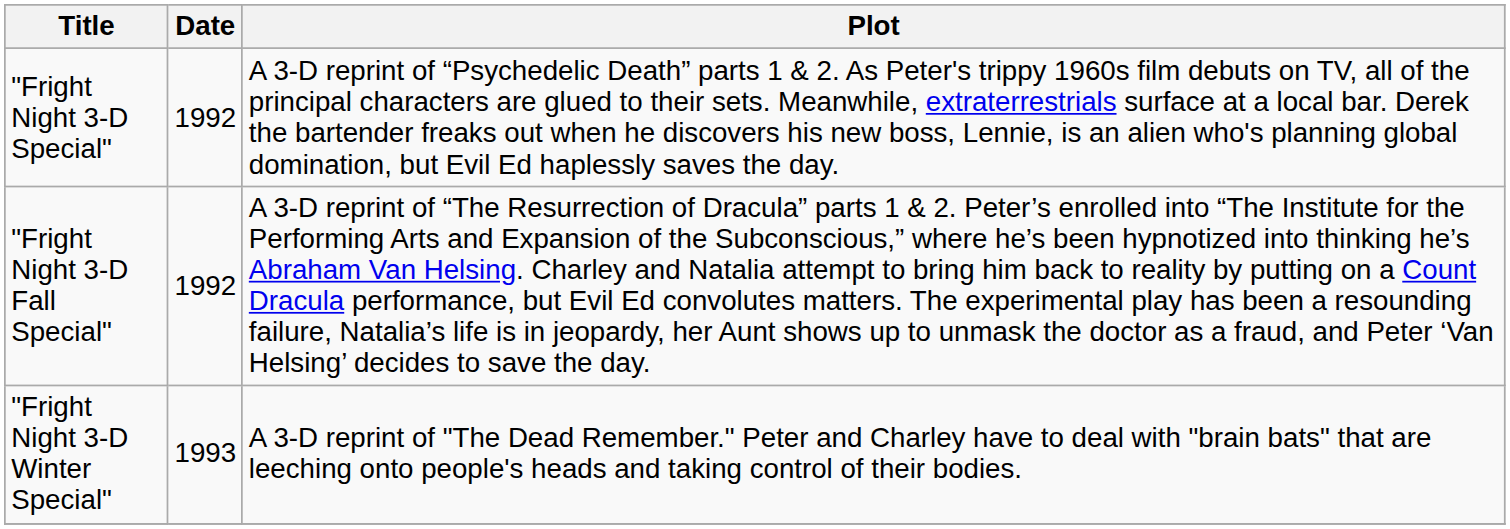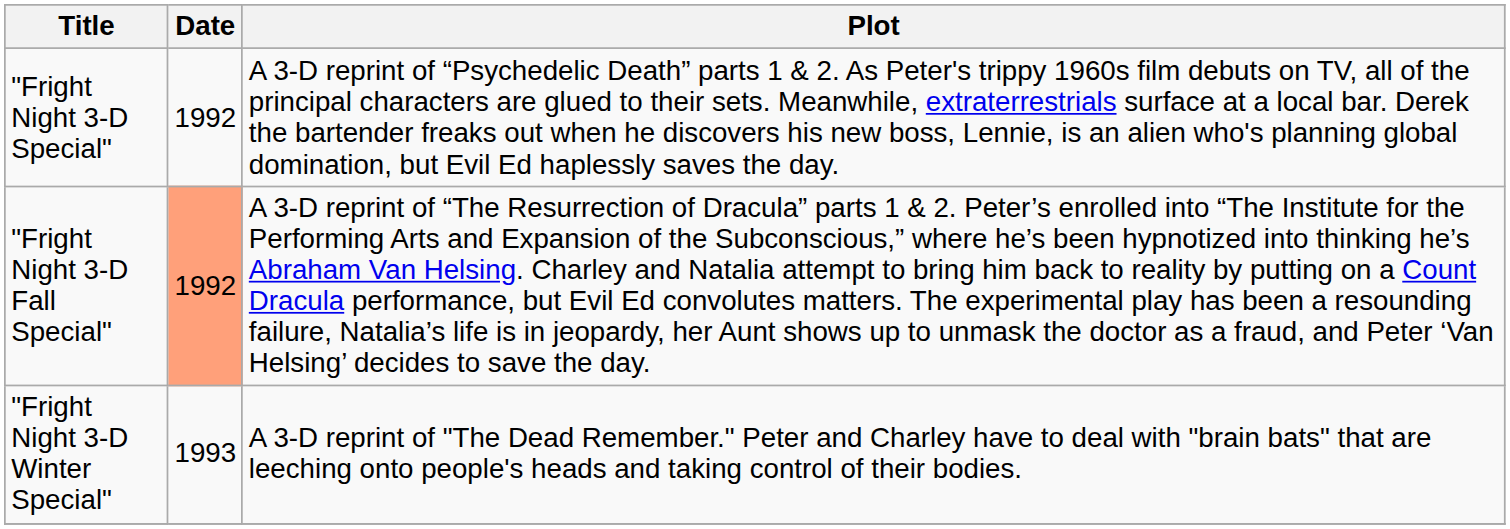"Fright Night 3-D Fall Special" | Date: no background -> lightsalmon background
